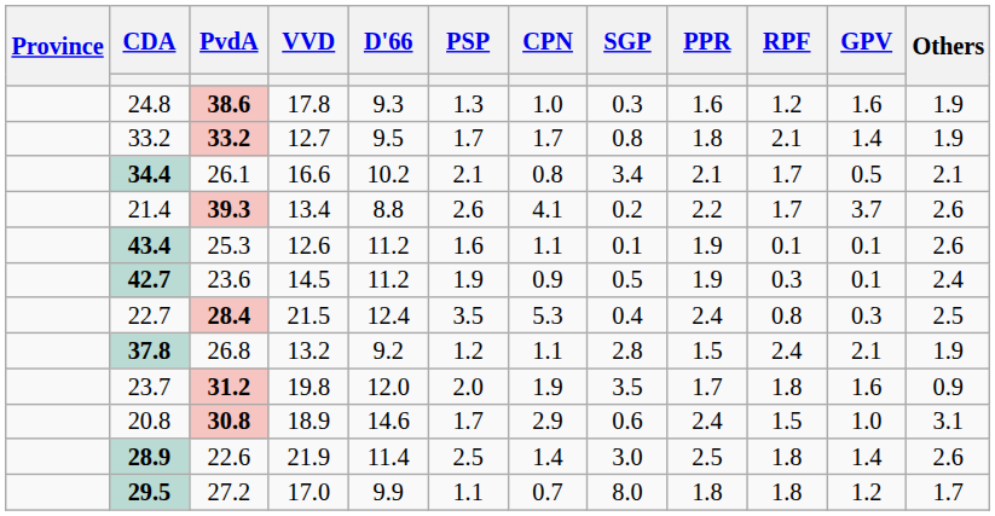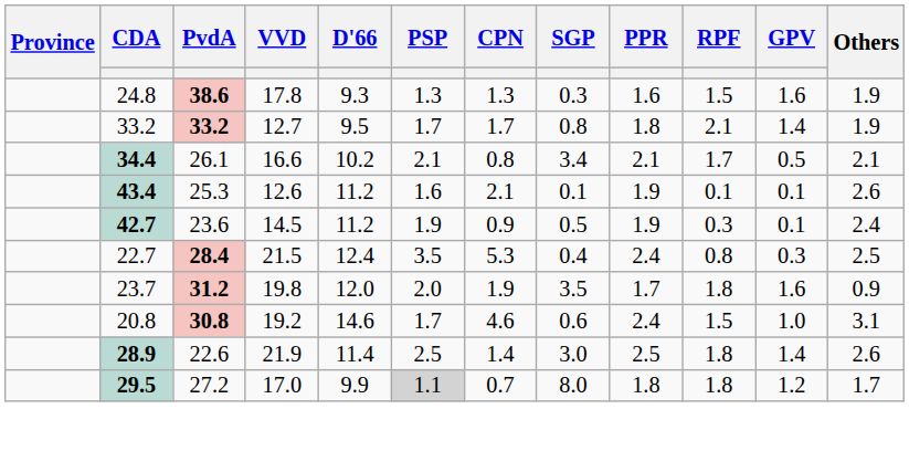24.8 | CPN: 1.0 -> 1.3
24.8 | RPF: 1.2 -> 1.5
- row: 21.4 | 39.3 | 13.4 | 8.8 | 2.6 | 4.1 | 0.2 | 2.2 | 1.7 | 3.7 | 2.6
43.4 | CPN: 1.1 -> 2.1
- row: 37.8 | 26.8 | 13.2 | 9.2 | 1.2 | 1.1 | 2.8 | 1.5 | 2.4 | 2.1 | 1.9
20.8 | VVD: 18.9 -> 19.2
20.8 | CPN: 2.9 -> 4.6
29.5 | PSP: no background -> lightgrey background
